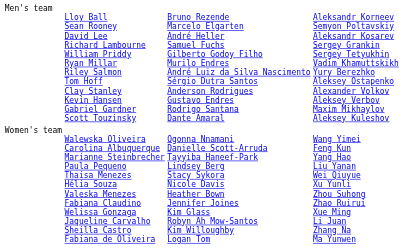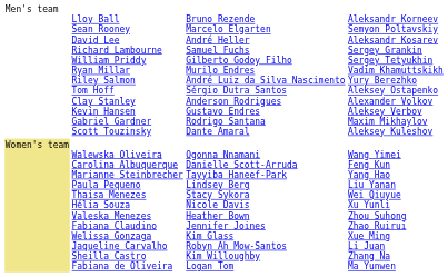Women's team | column 1: no background -> khaki background
